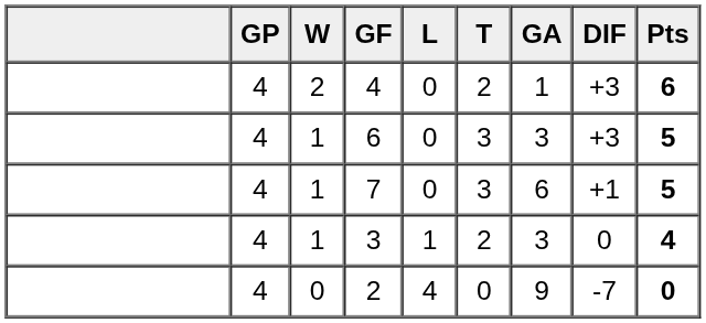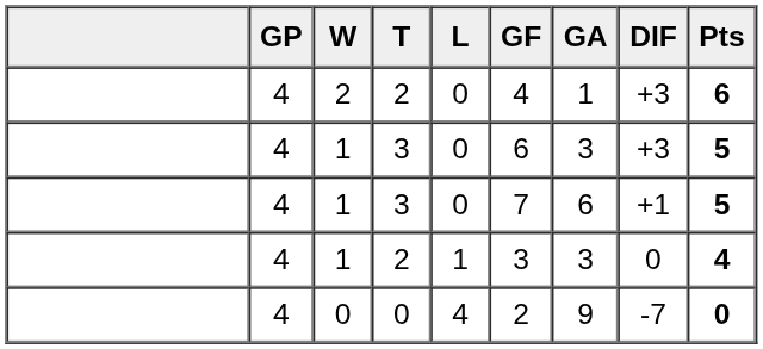columns swapped: T <-> GF
